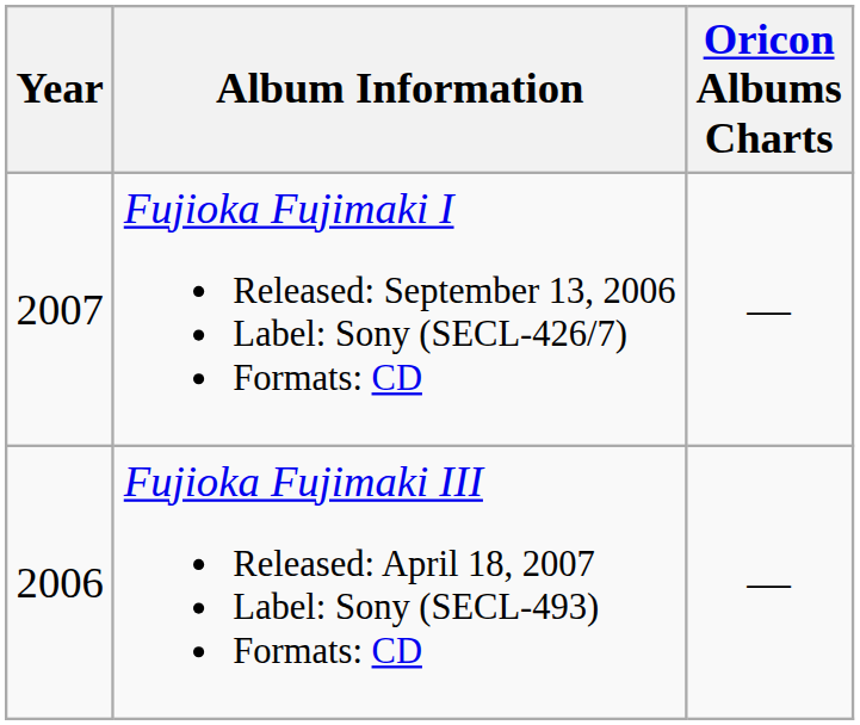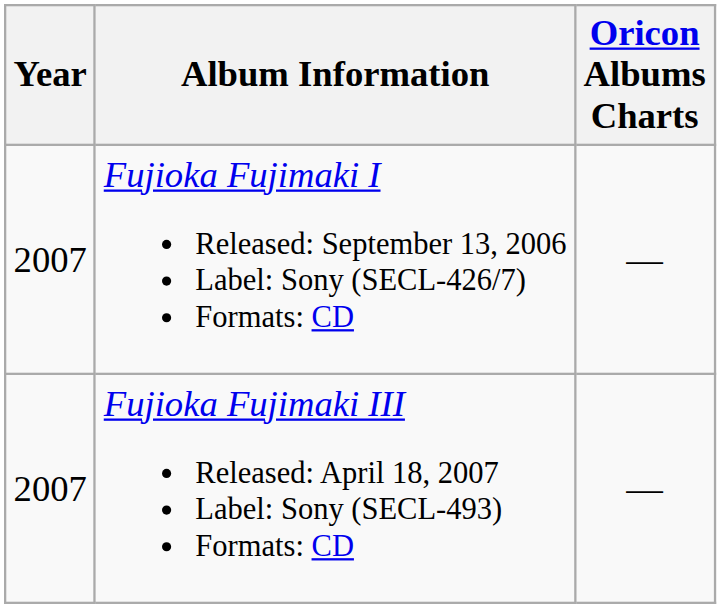row 3 | Year: 2006 -> 2007
